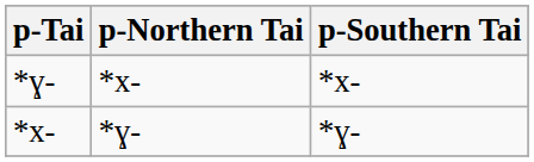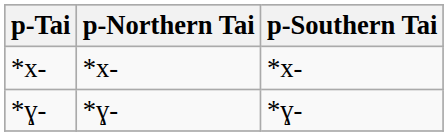row 2 | p-Tai: *ɣ- -> *x-
row 3 | p-Tai: *x- -> *ɣ-
